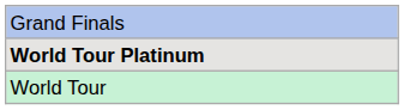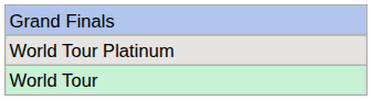row 2 | column 1: bold -> normal
